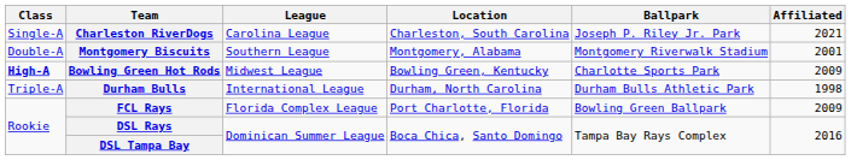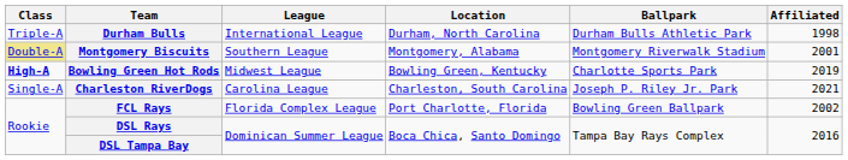rows swapped: Durham Bulls <-> Charleston RiverDogs
Montgomery Biscuits | Class: no background -> khaki background
Bowling Green Hot Rods | Affiliated: 2009 -> 2019
FCL Rays | Affiliated: 2009 -> 2002
